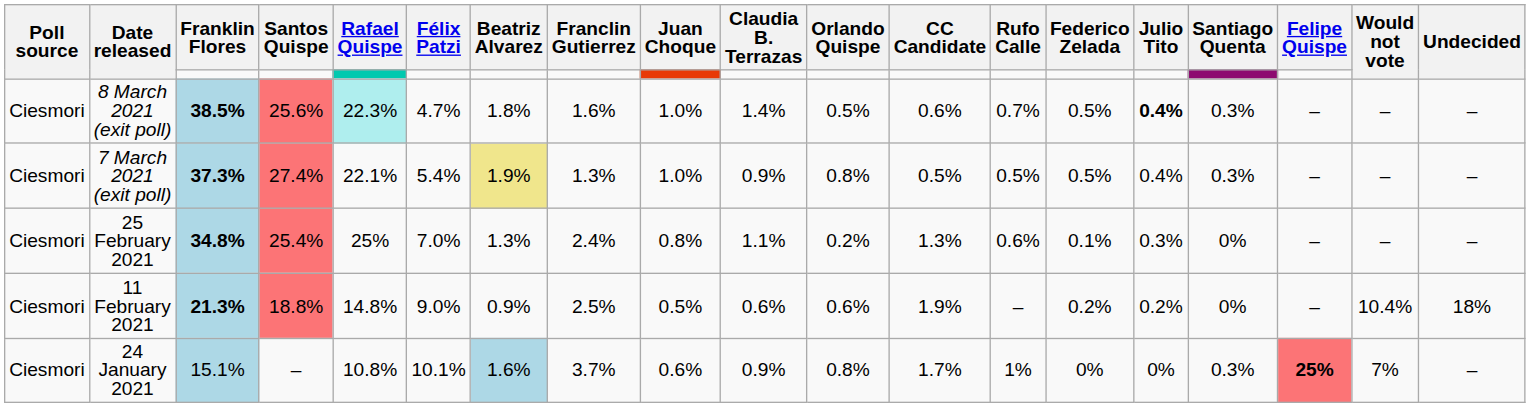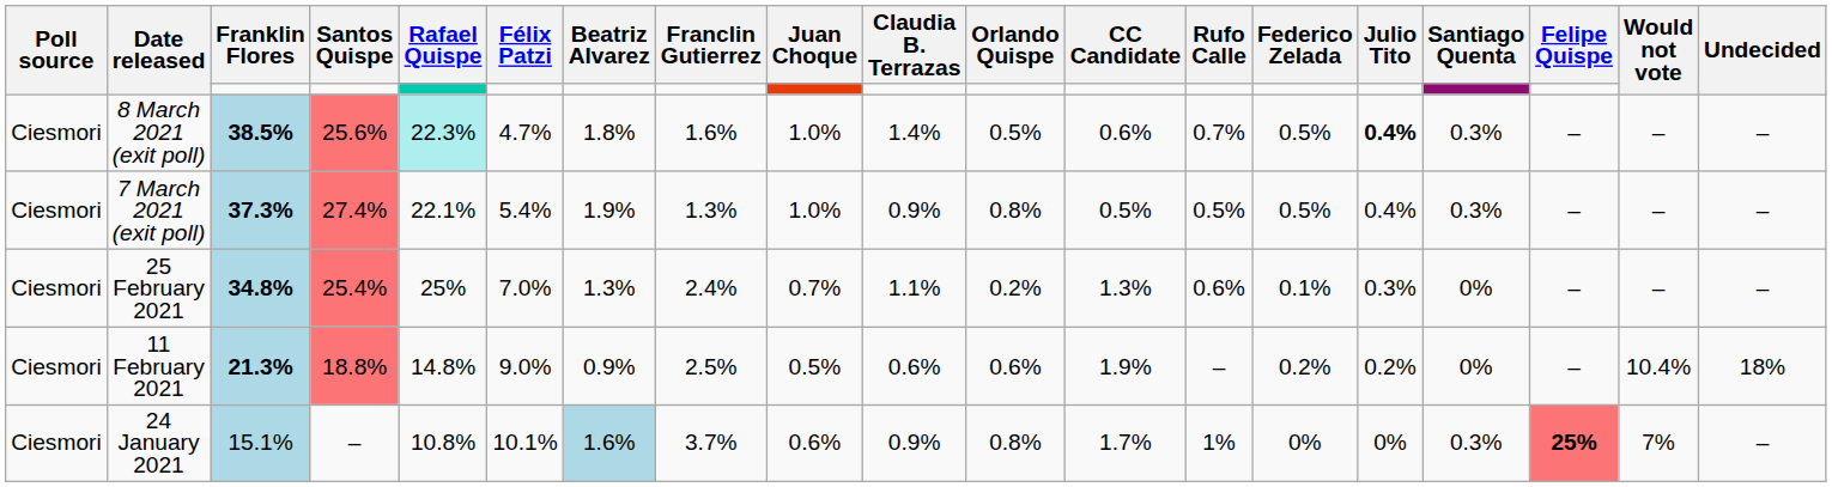7 March 2021 (exit poll) | Beatriz Alvarez: khaki background -> no background
25 February 2021 | Juan Choque: 0.8% -> 0.7%
